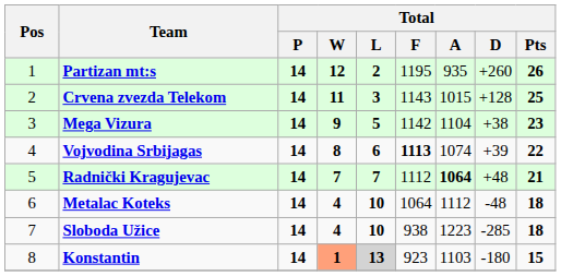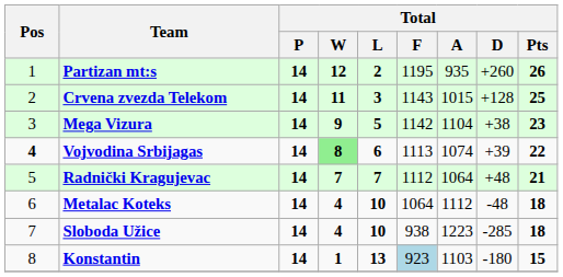Vojvodina Srbijagas | Pos: normal -> bold
Vojvodina Srbijagas | Total / W: no background -> lightgreen background
Vojvodina Srbijagas | Total / F: bold -> normal
Radnički Kragujevac | Total / A: bold -> normal
Konstantin | Total / W: lightsalmon background -> no background
Konstantin | Total / L: lightgrey background -> no background
Konstantin | Total / F: no background -> lightblue background
